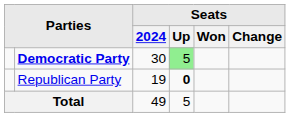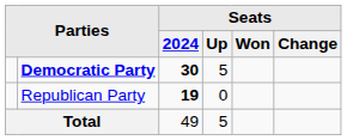Democratic Party | Seats / 2024: normal -> bold
Democratic Party | Seats / Up: lightgreen background -> no background
Republican Party | Seats / 2024: normal -> bold
Republican Party | Seats / Up: bold -> normal
